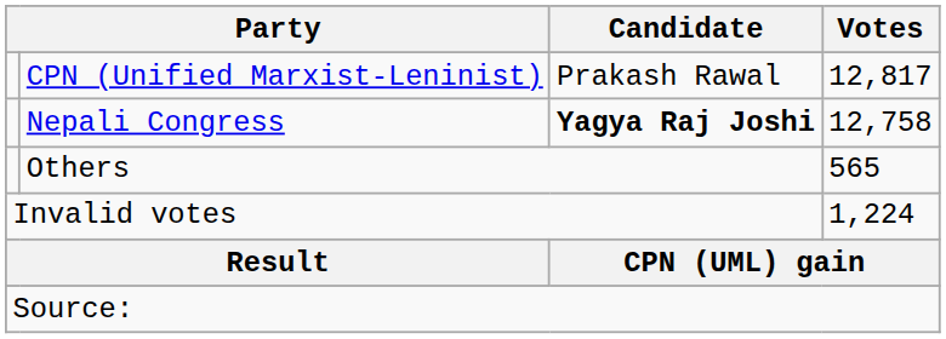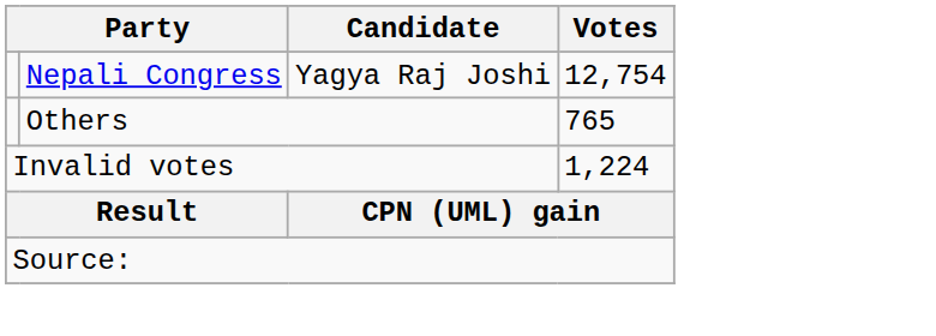- row: CPN (Unified Marxist-Leninist) | Prakash Rawal | 12,817
Nepali Congress | Candidate: bold -> normal
Nepali Congress | Votes: 12,758 -> 12,754
Others | Votes: 565 -> 765
